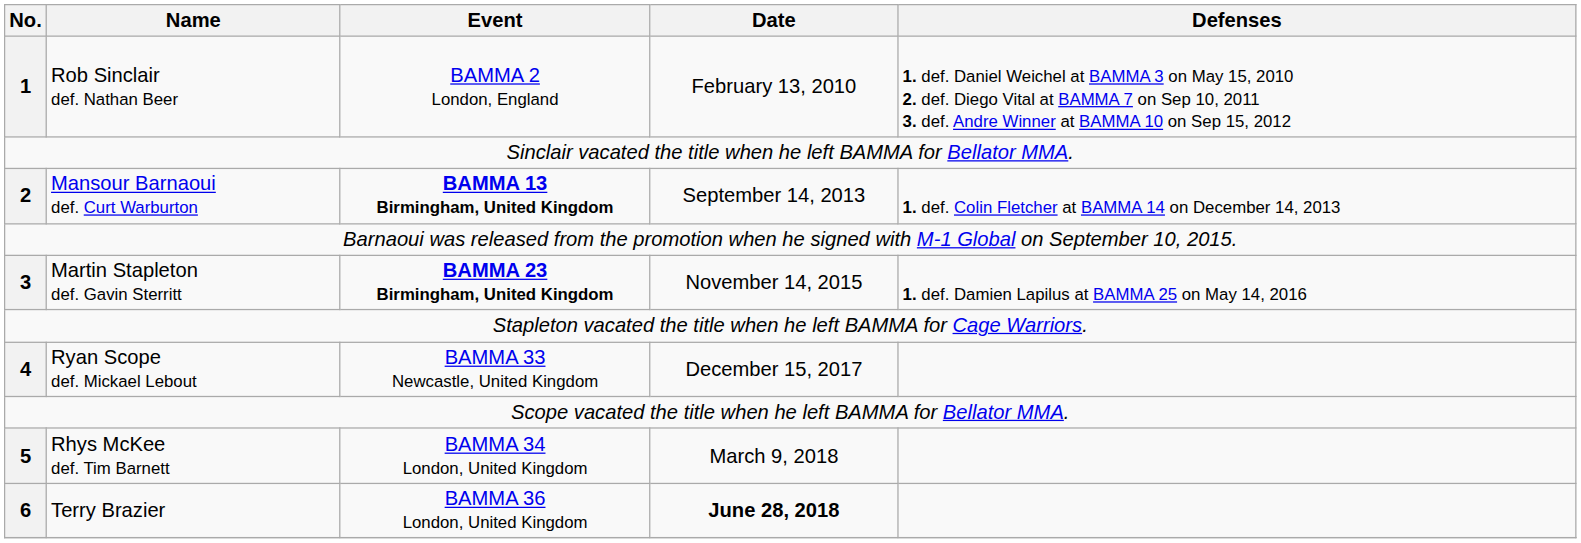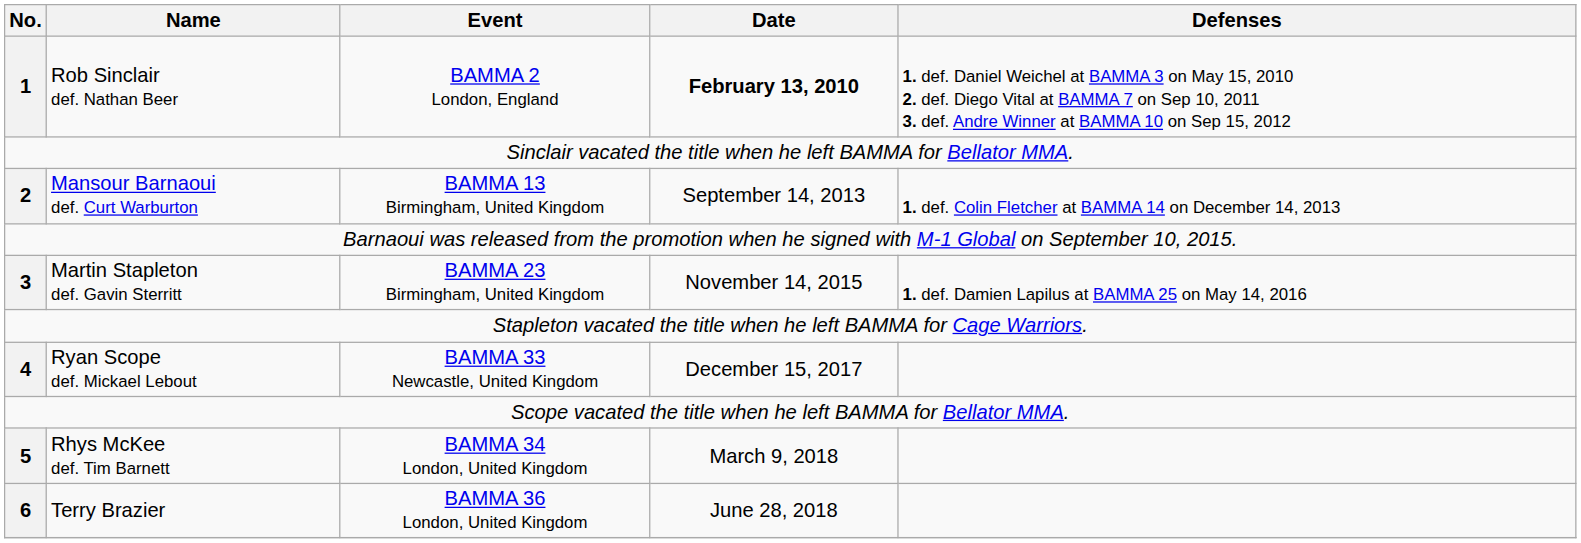Rob Sinclair def. Nathan Beer | Date: normal -> bold
Mansour Barnaoui def. Curt Warburton | Event: bold -> normal
Martin Stapleton def. Gavin Sterritt | Event: bold -> normal
Terry Brazier | Date: bold -> normal
